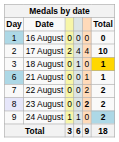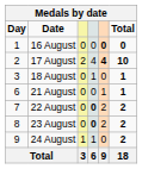16 August | Day: lightblue background -> no background
16 August | column 5: normal -> bold
17 August | column 5: normal -> bold
18 August | Total: gold background -> no background
21 August | Day: lightblue background -> no background
22 August | column 4: normal -> bold
23 August | Day: lavender background -> no background
23 August | column 4: normal -> bold
23 August | column 5: bold -> normal
24 August | Total: lightblue background -> no background
